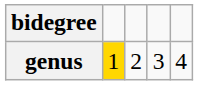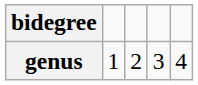genus | column 2: gold background -> no background
